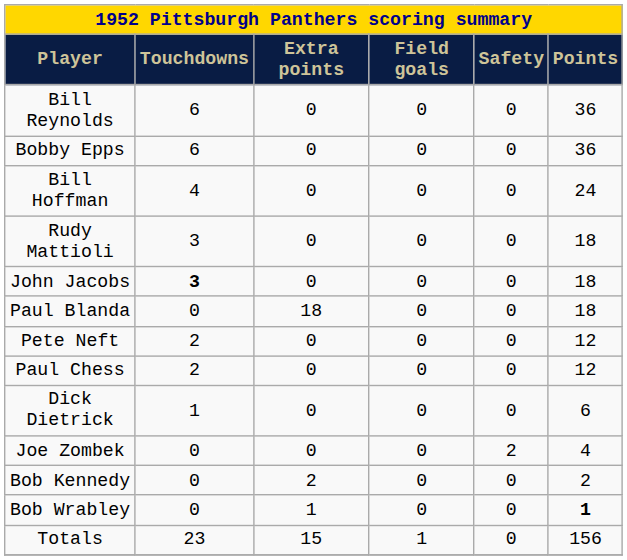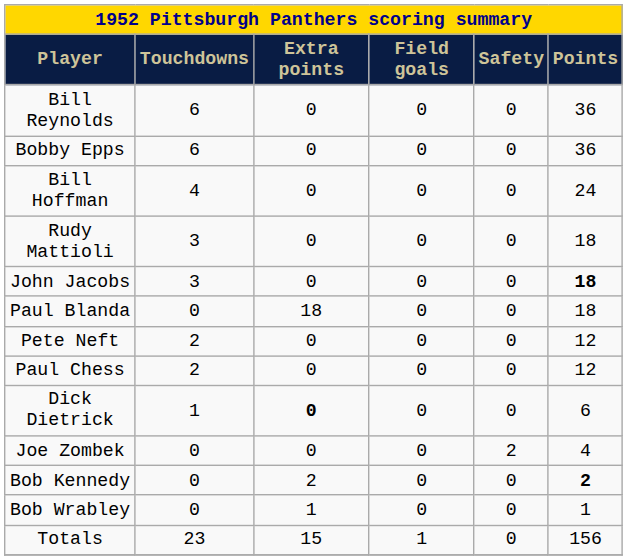John Jacobs | Touchdowns: bold -> normal
John Jacobs | Points: normal -> bold
Dick Dietrick | Extra points: normal -> bold
Bob Kennedy | Points: normal -> bold
Bob Wrabley | Points: bold -> normal
